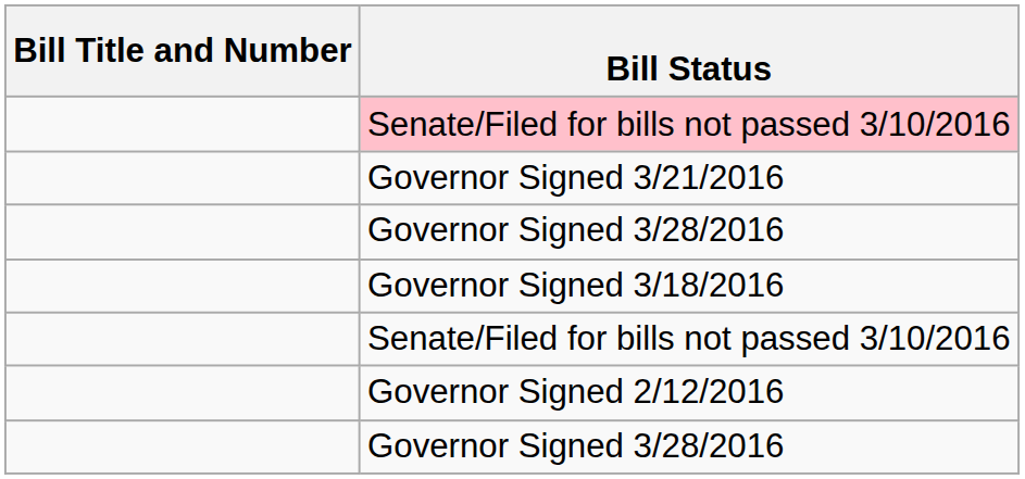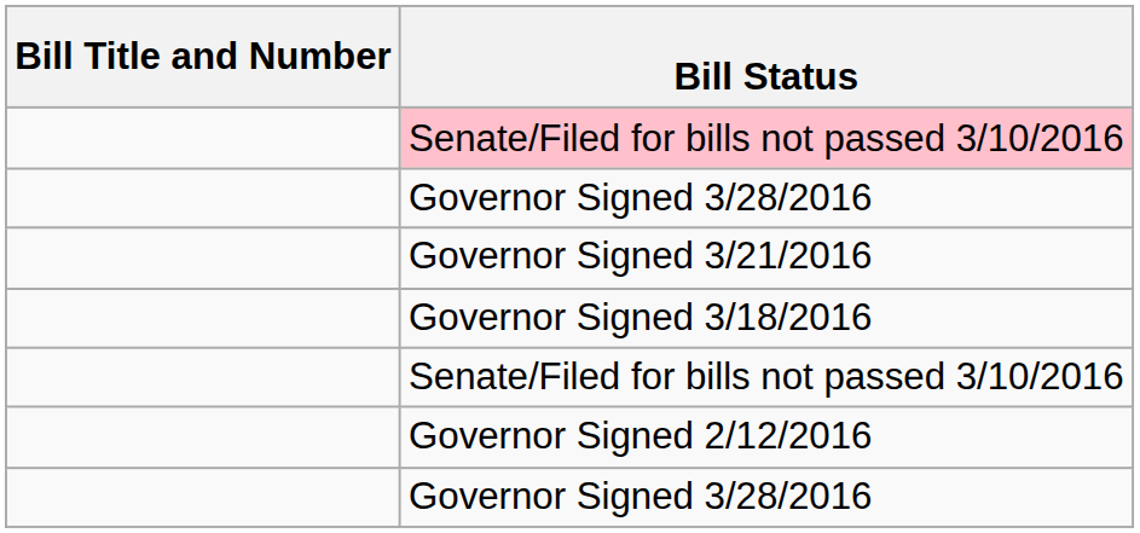row 3 | Bill Status: Governor Signed 3/21/2016 -> Governor Signed 3/28/2016
row 4 | Bill Status: Governor Signed 3/28/2016 -> Governor Signed 3/21/2016
